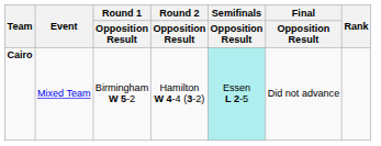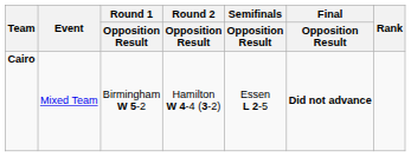Cairo | Semifinals / Opposition Result: paleturquoise background -> no background
Cairo | Final / Opposition Result: normal -> bold
